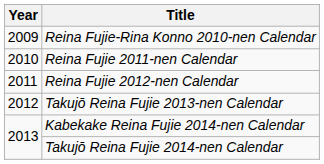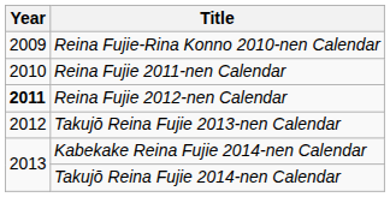Reina Fujie 2012-nen Calendar | Year: normal -> bold
